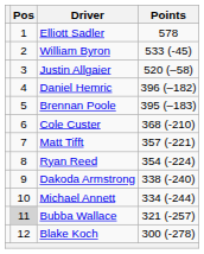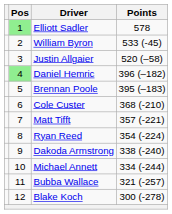Elliott Sadler | Pos: no background -> lightgreen background
Daniel Hemric | Pos: no background -> lightgreen background
Bubba Wallace | Pos: lightgrey background -> no background
